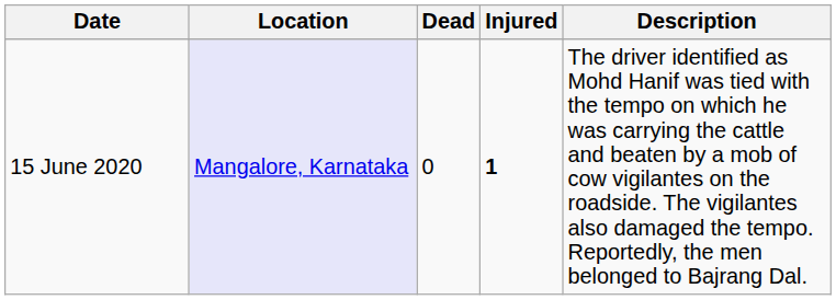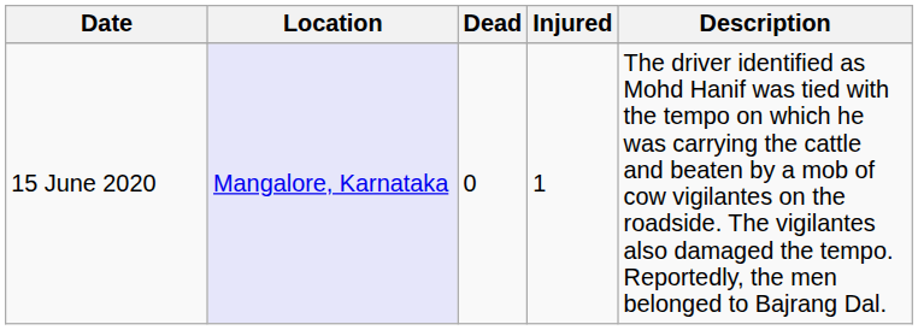15 June 2020 | Injured: bold -> normal
